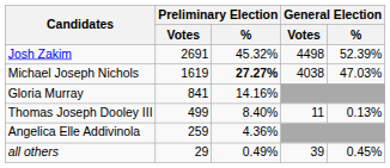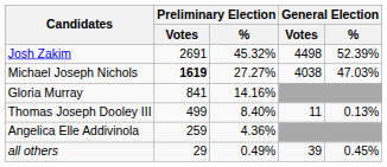Michael Joseph Nichols | Preliminary Election / Votes: normal -> bold
Michael Joseph Nichols | Preliminary Election / %: bold -> normal
